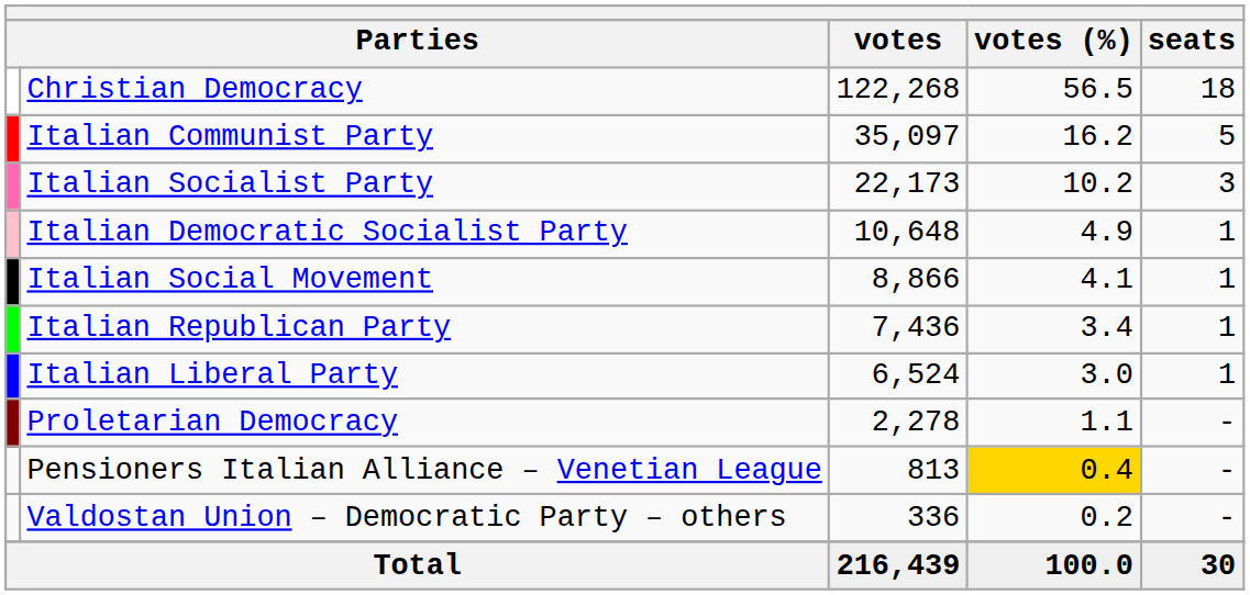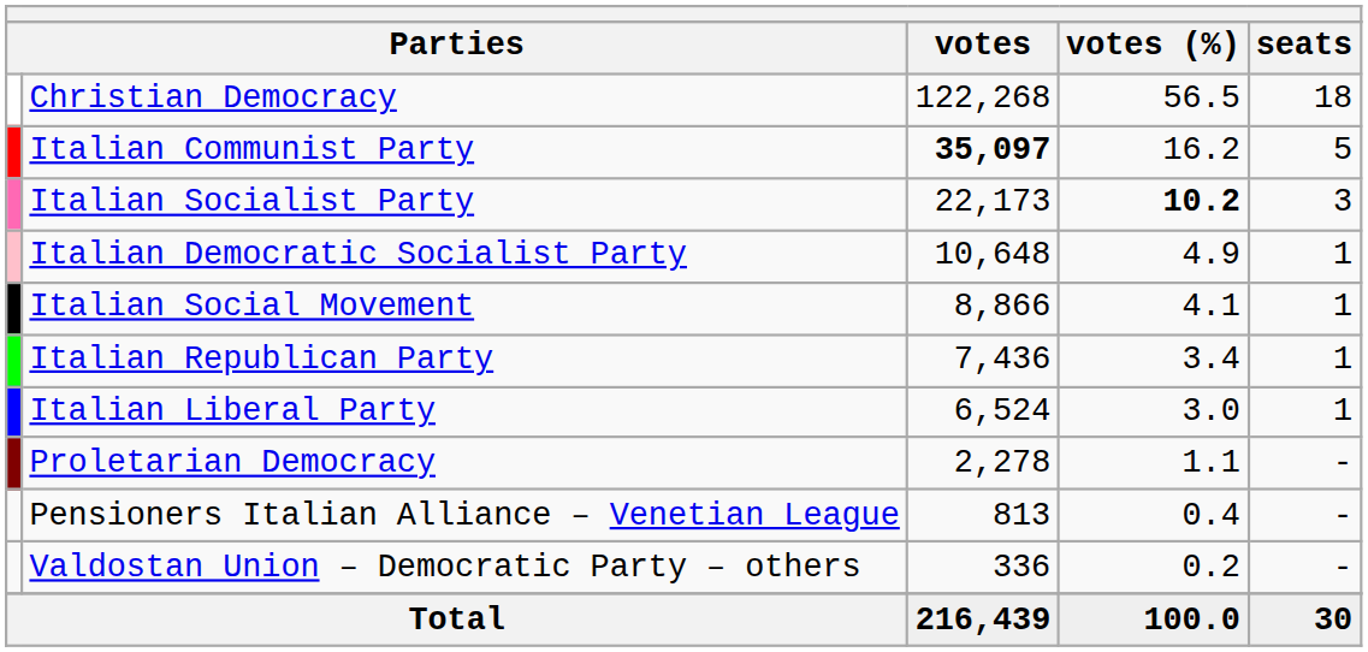Italian Communist Party | votes: normal -> bold
Italian Socialist Party | votes (%): normal -> bold
Pensioners Italian Alliance – Venetian League | votes (%): gold background -> no background
